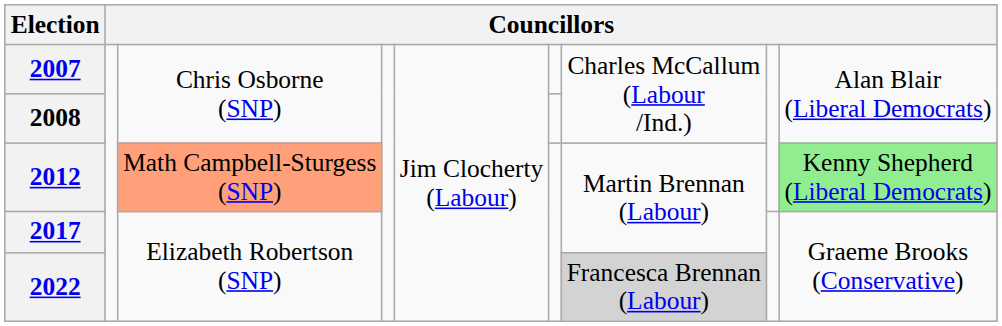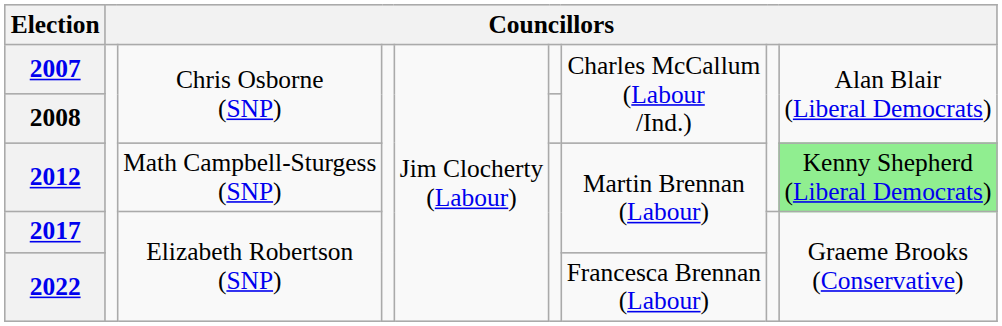2012 | column 3: lightsalmon background -> no background
2022 | column 7: lightgrey background -> no background
